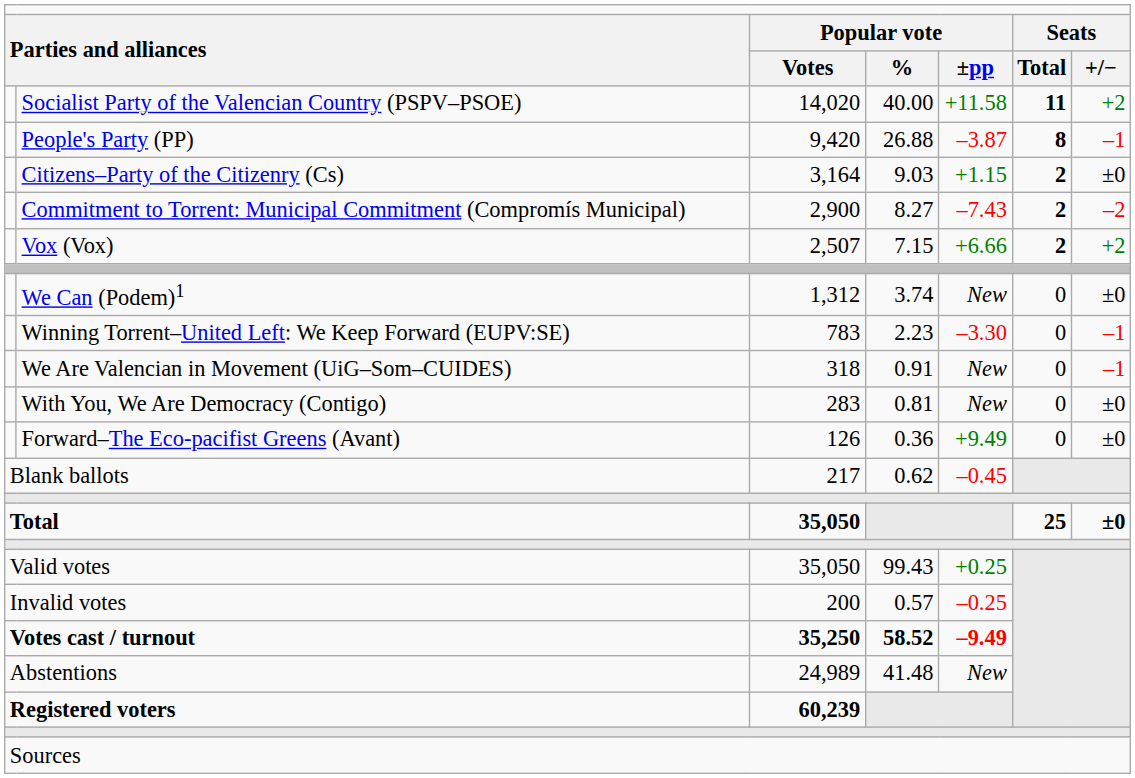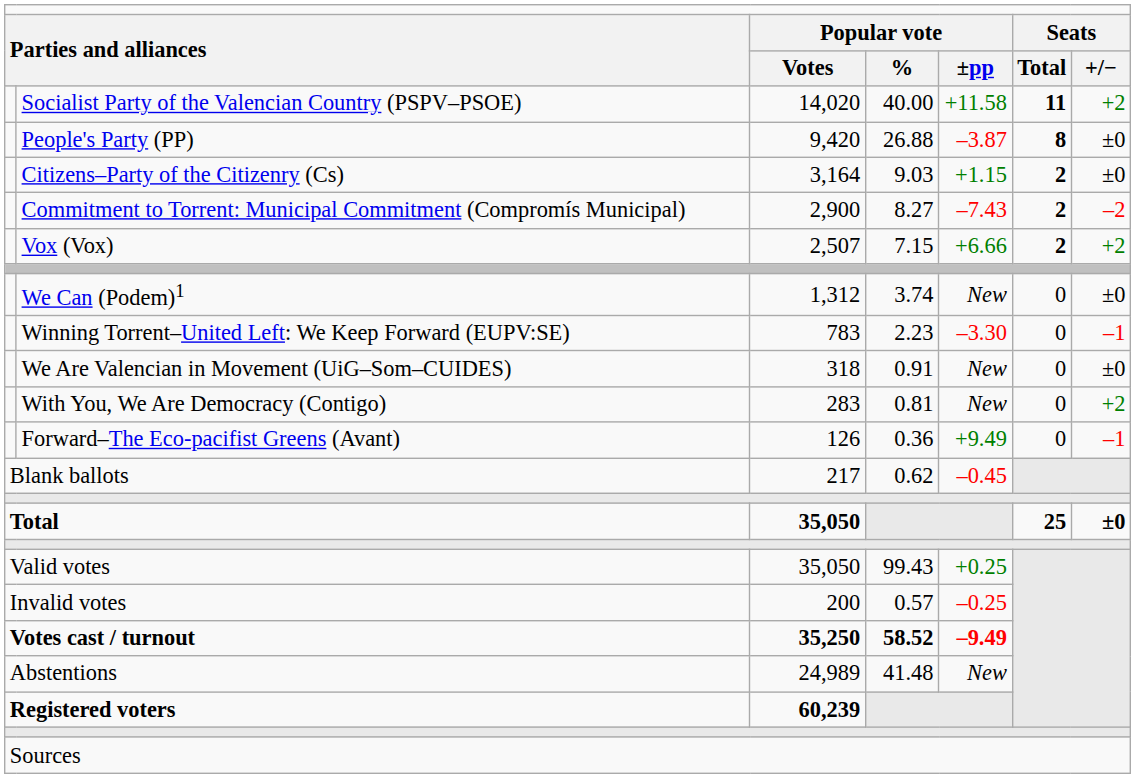People's Party (PP) | column 7: –1 -> ±0
We Are Valencian in Movement (UiG–Som–CUIDES) | column 7: –1 -> ±0
With You, We Are Democracy (Contigo) | column 7: ±0 -> +2
Forward–The Eco-pacifist Greens (Avant) | column 7: ±0 -> –1
